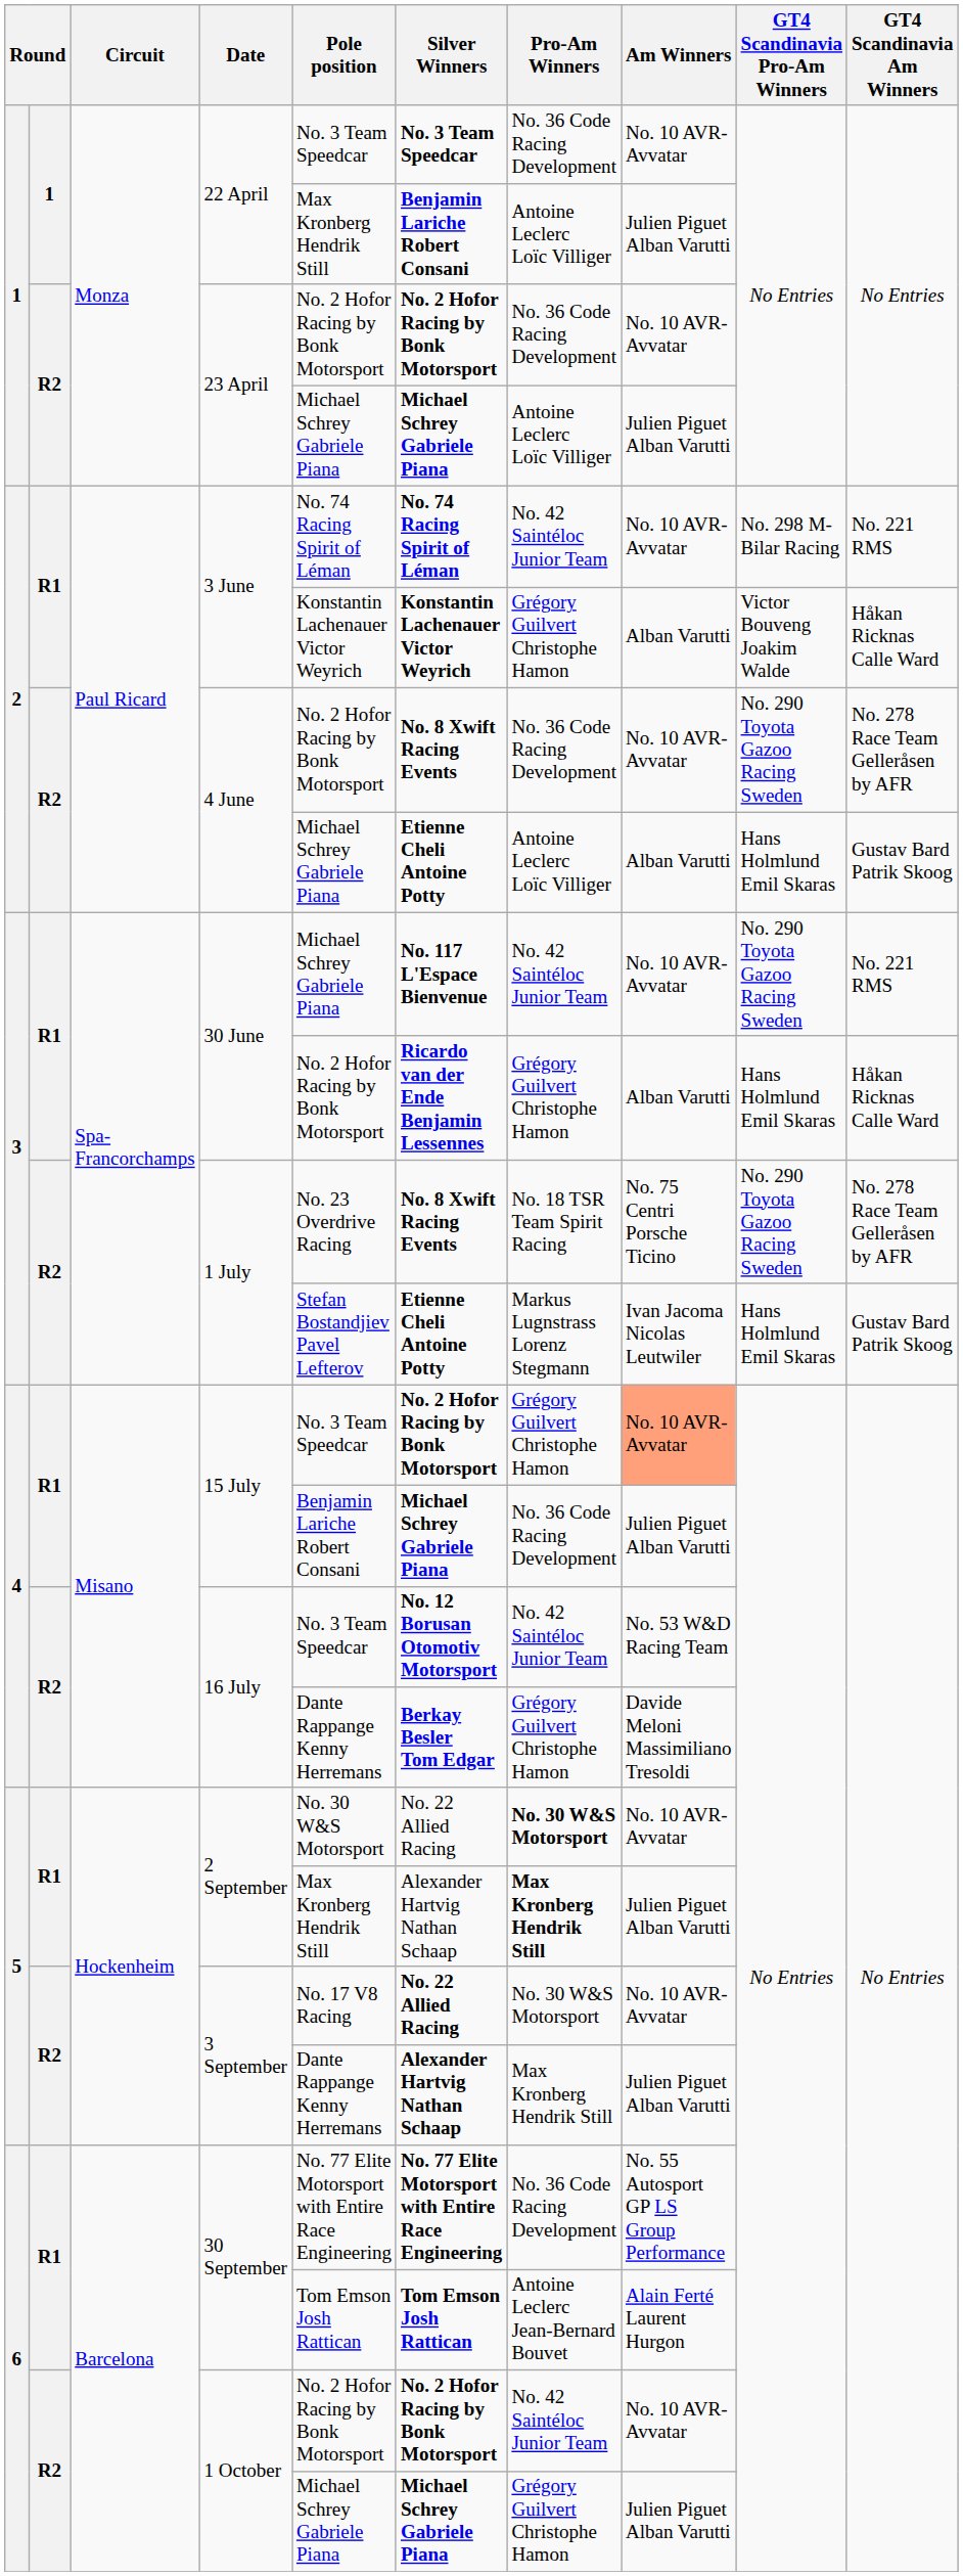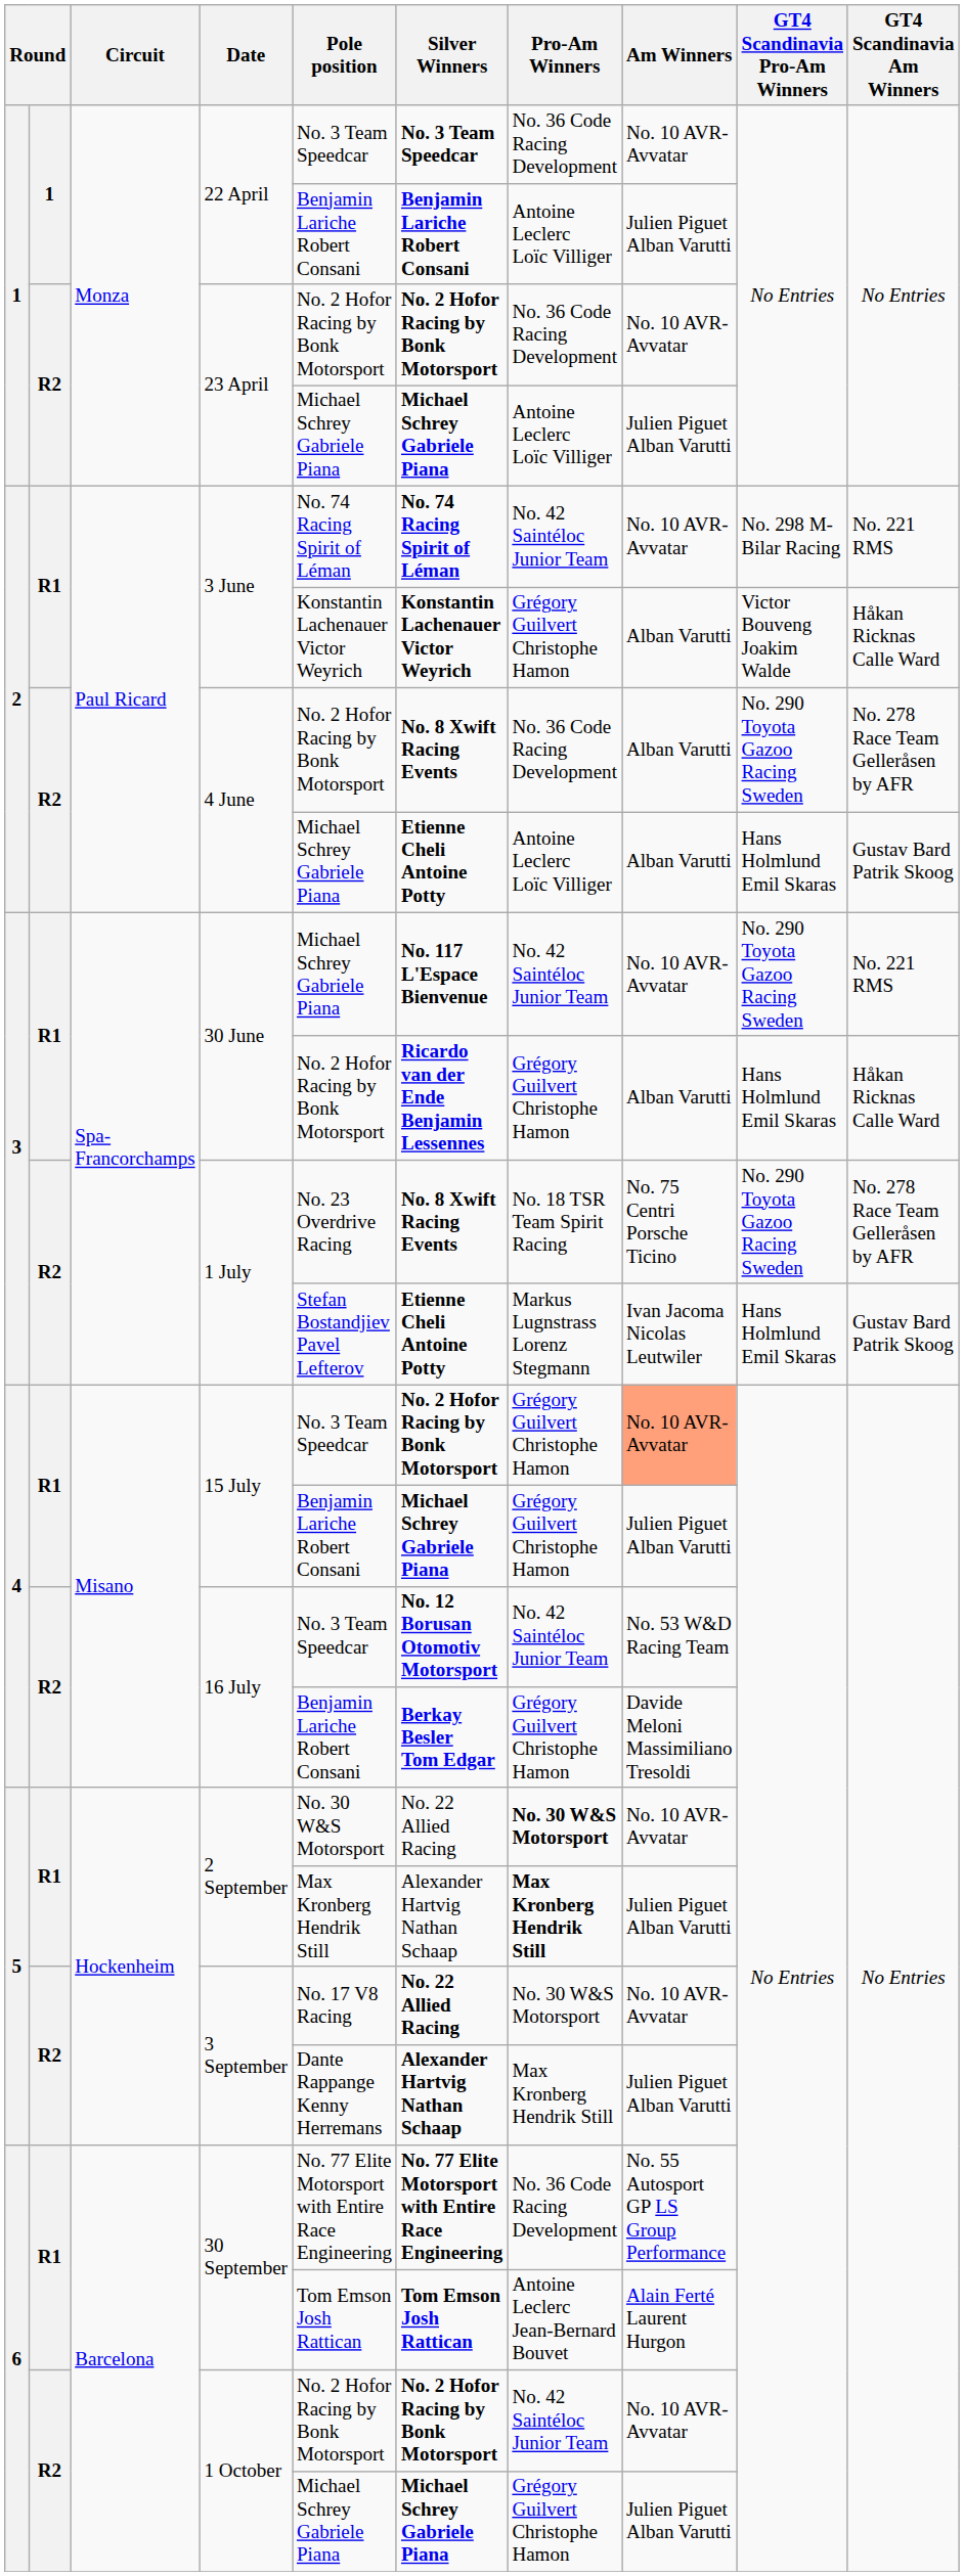row 3 | Pole position: Max Kronberg Hendrik Still -> Benjamin Lariche Robert Consani
row 8 | Am Winners: No. 10 AVR-Avvatar -> Alban Varutti
row 15 | Pro-Am Winners: No. 36 Code Racing Development -> Grégory Guilvert Christophe Hamon
row 17 | Pole position: Dante Rappange Kenny Herremans -> Benjamin Lariche Robert Consani
